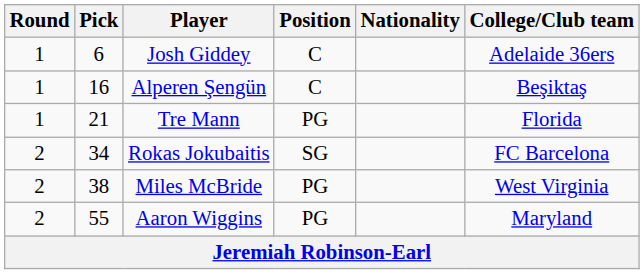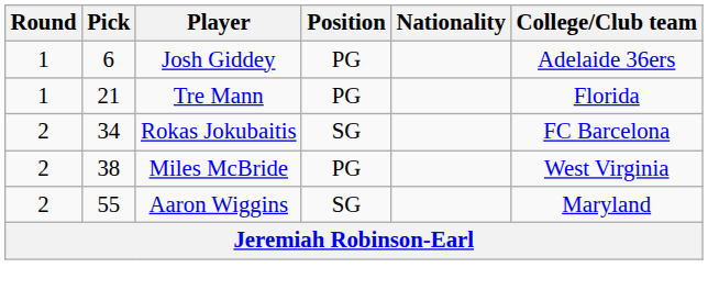Josh Giddey | Position: C -> PG
- row: 1 | 16 | Alperen Şengün | C | Beşiktaş
Aaron Wiggins | Position: PG -> SG
